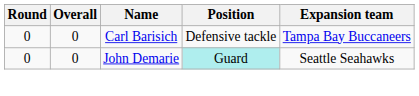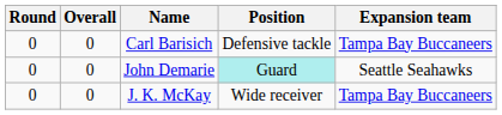+ row: 0 | 0 | J. K. McKay | Wide receiver | Tampa Bay Buccaneers
